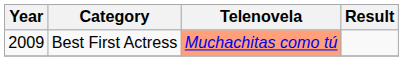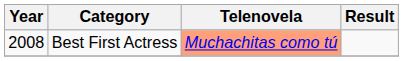Best First Actress | Year: 2009 -> 2008
